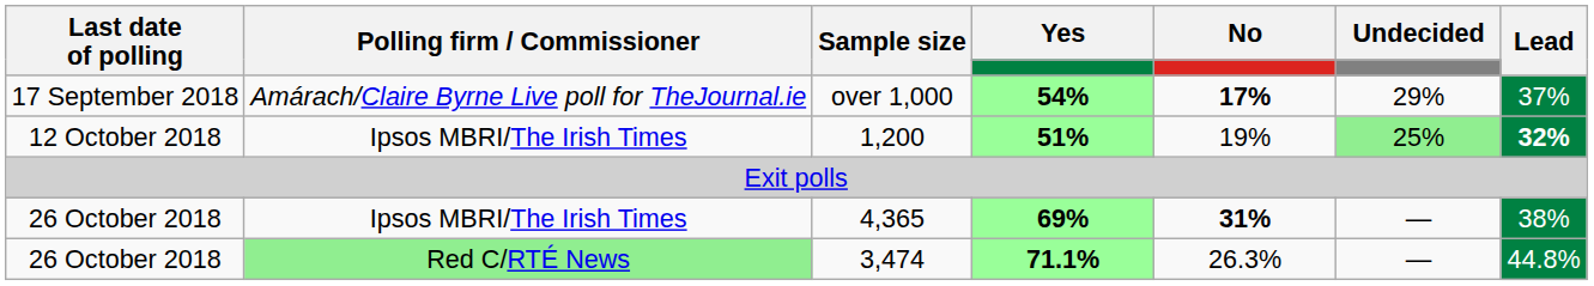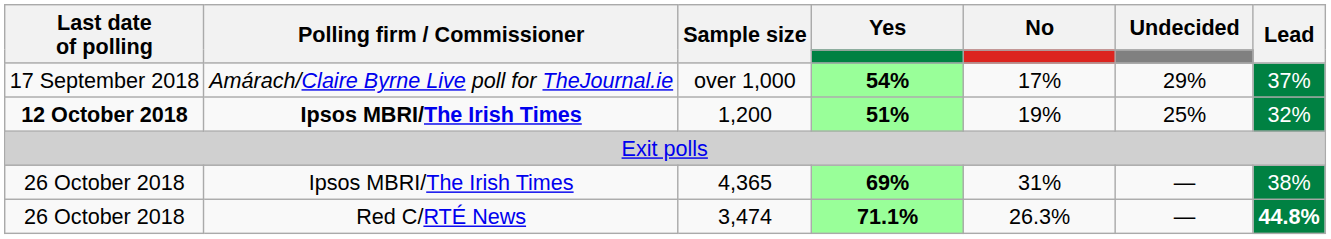over 1,000 | No: bold -> normal
1,200 | Last date of polling: normal -> bold
1,200 | Polling firm / Commissioner: normal -> bold
1,200 | Undecided: lightgreen background -> no background
1,200 | Lead: bold -> normal
4,365 | No: bold -> normal
3,474 | Polling firm / Commissioner: lightgreen background -> no background
3,474 | Lead: normal -> bold
